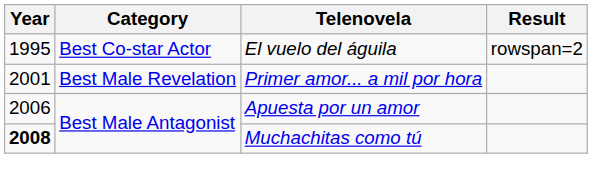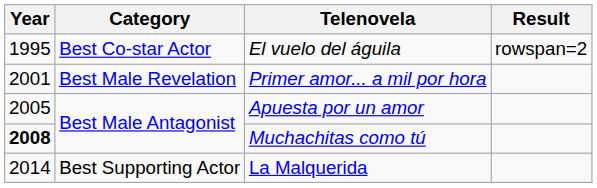Apuesta por un amor | Year: 2006 -> 2005
+ row: 2014 | Best Supporting Actor | La Malquerida
